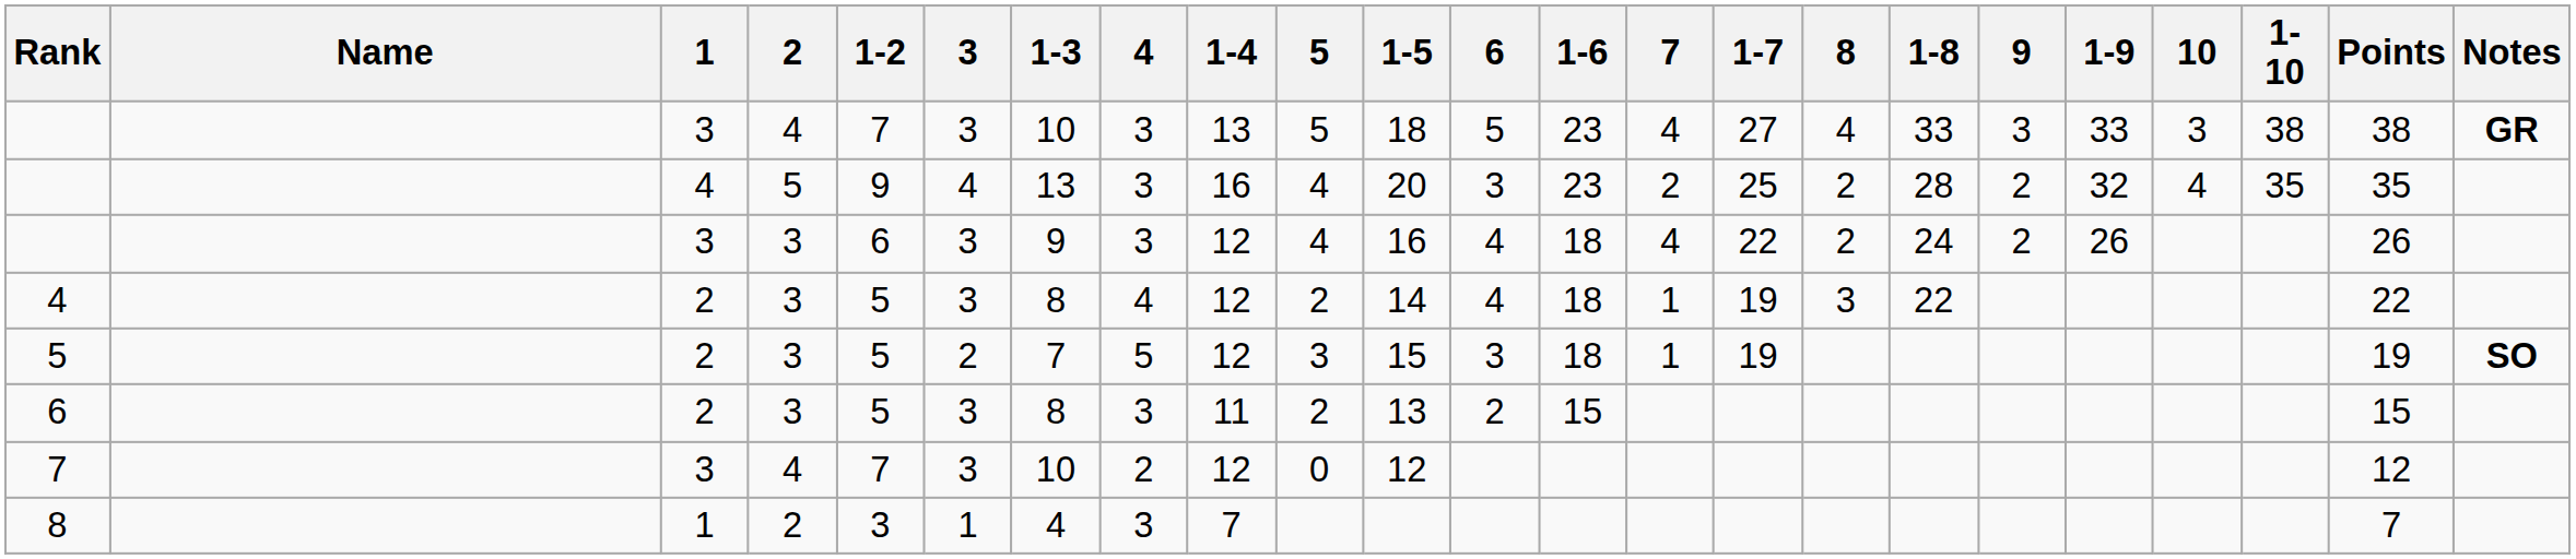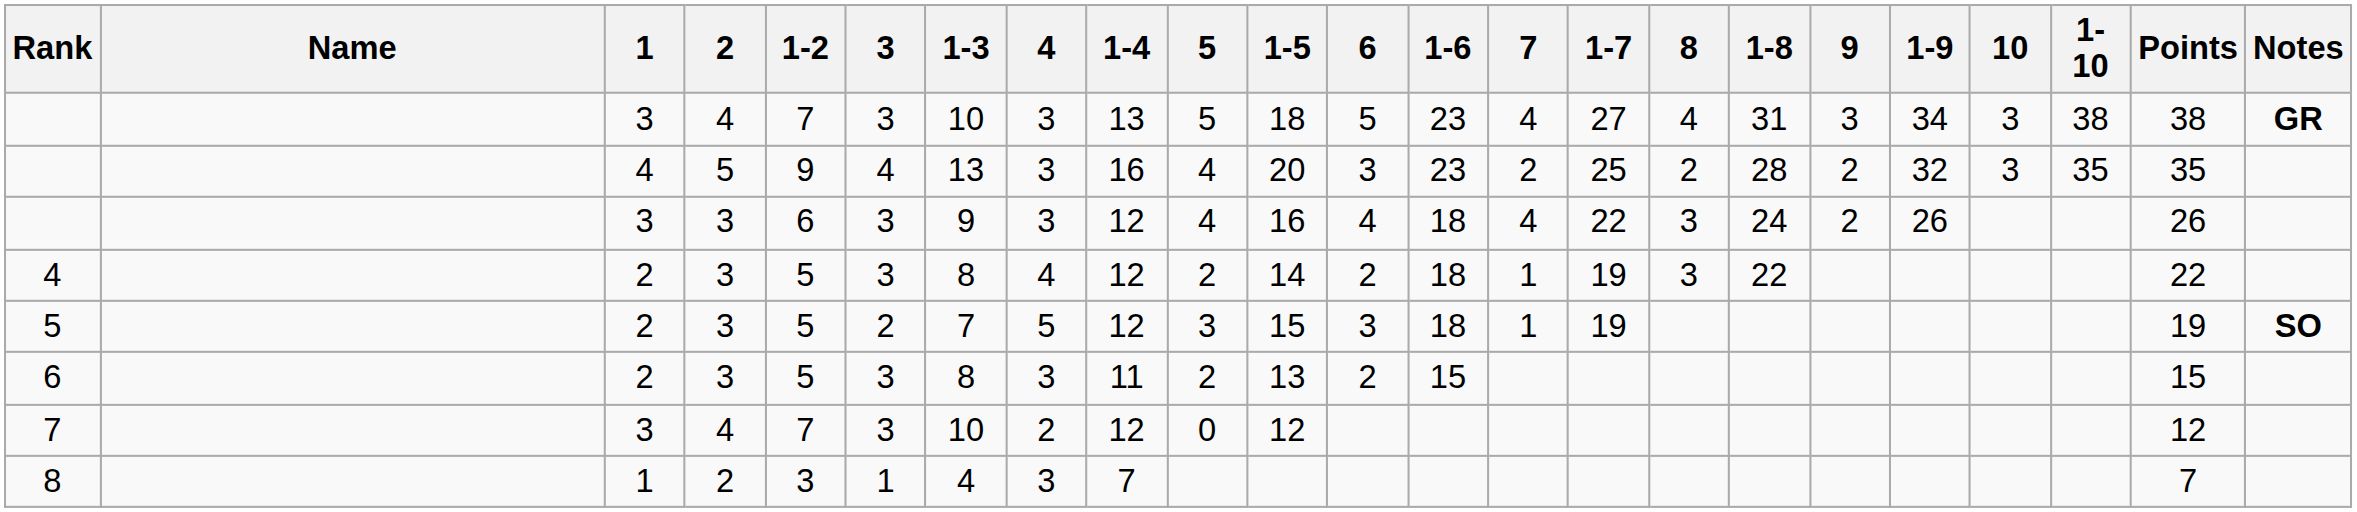row 2 | 1-8: 33 -> 31
row 2 | 1-9: 33 -> 34
row 3 | 10: 4 -> 3
row 4 | 8: 2 -> 3
row 5 | 6: 4 -> 2
